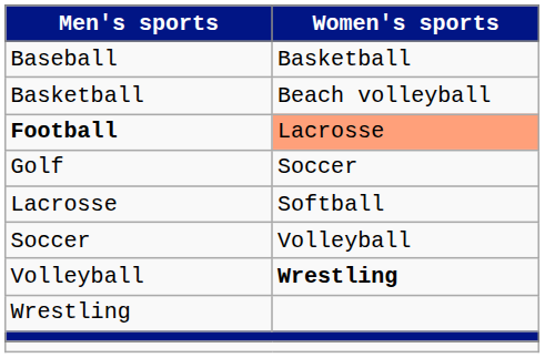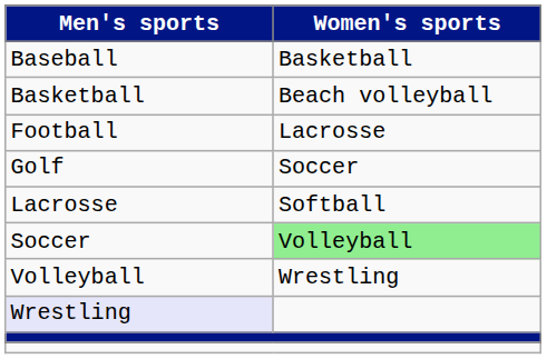row 4 | Men's sports: bold -> normal
row 4 | Women's sports: lightsalmon background -> no background
row 7 | Women's sports: no background -> lightgreen background
row 8 | Women's sports: bold -> normal
row 9 | Men's sports: no background -> lavender background
